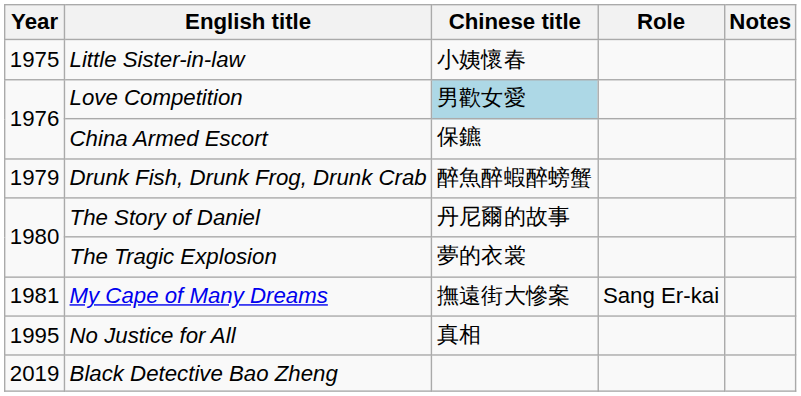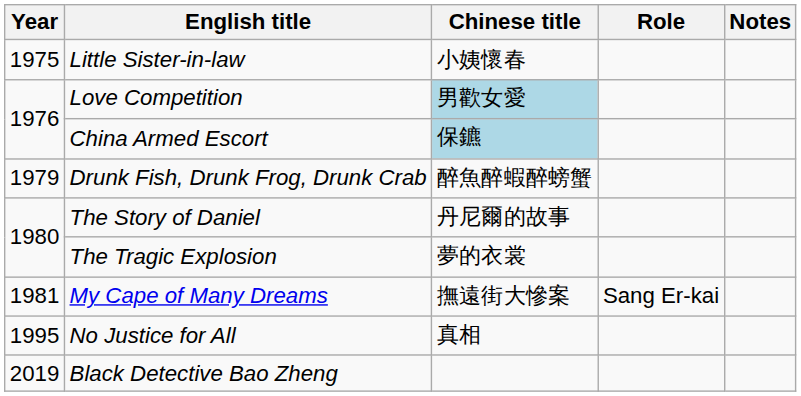China Armed Escort | Chinese title: no background -> lightblue background
